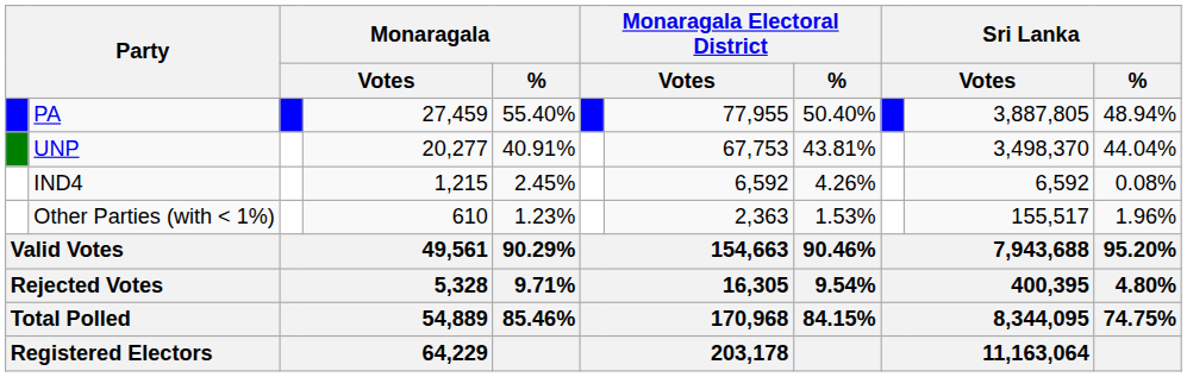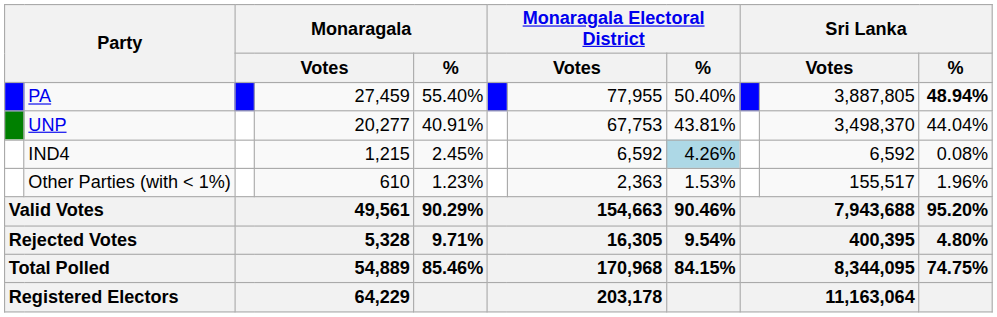PA | Sri Lanka / %: normal -> bold
IND4 | Monaragala Electoral District / %: no background -> lightblue background
